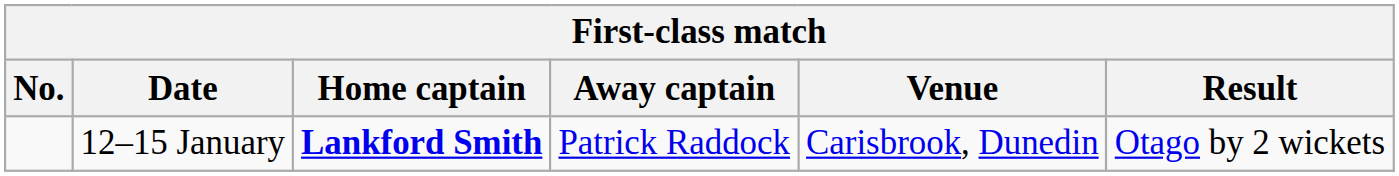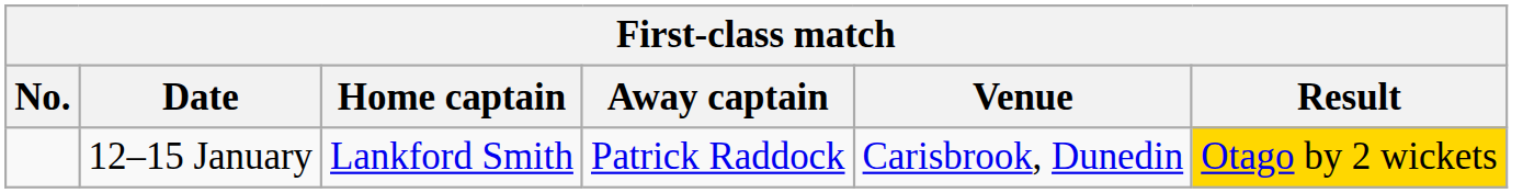12–15 January | Home captain: bold -> normal
12–15 January | Result: no background -> gold background
